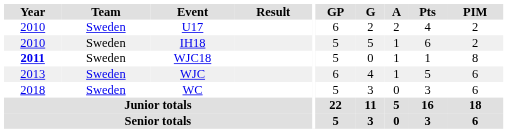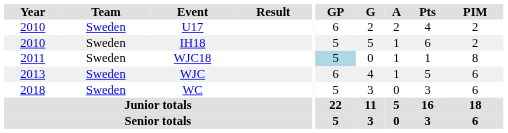WJC18 | Year: bold -> normal
WJC18 | GP: no background -> lightblue background
